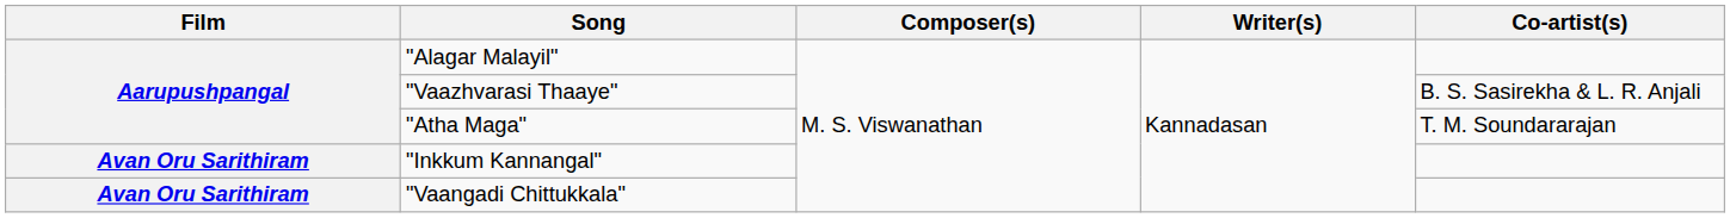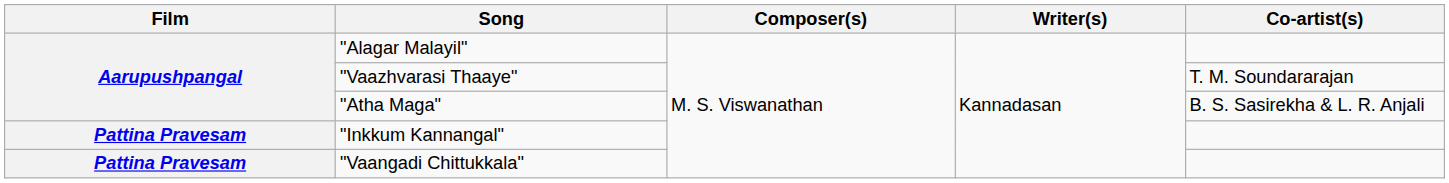"Vaazhvarasi Thaaye" | Co-artist(s): B. S. Sasirekha & L. R. Anjali -> T. M. Soundararajan
"Atha Maga" | Co-artist(s): T. M. Soundararajan -> B. S. Sasirekha & L. R. Anjali
"Inkkum Kannangal" | Film: Avan Oru Sarithiram -> Pattina Pravesam
"Vaangadi Chittukkala" | Film: Avan Oru Sarithiram -> Pattina Pravesam
